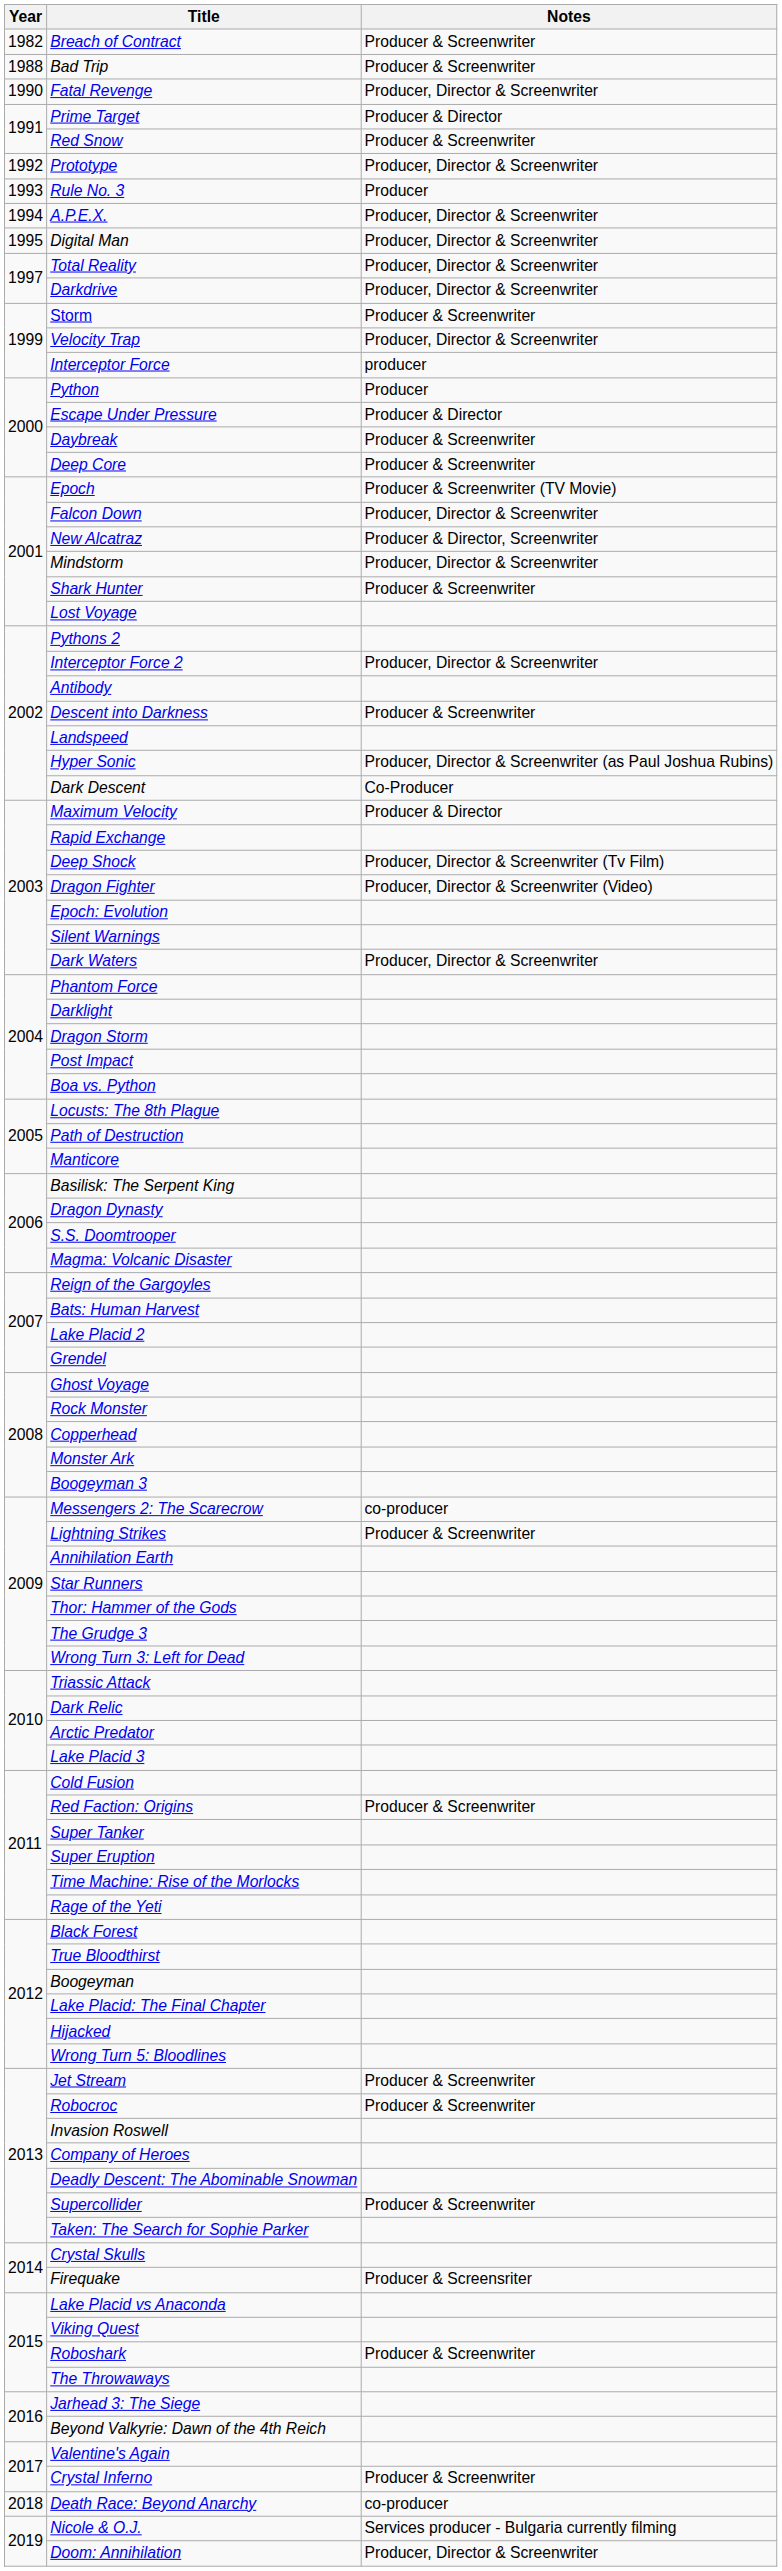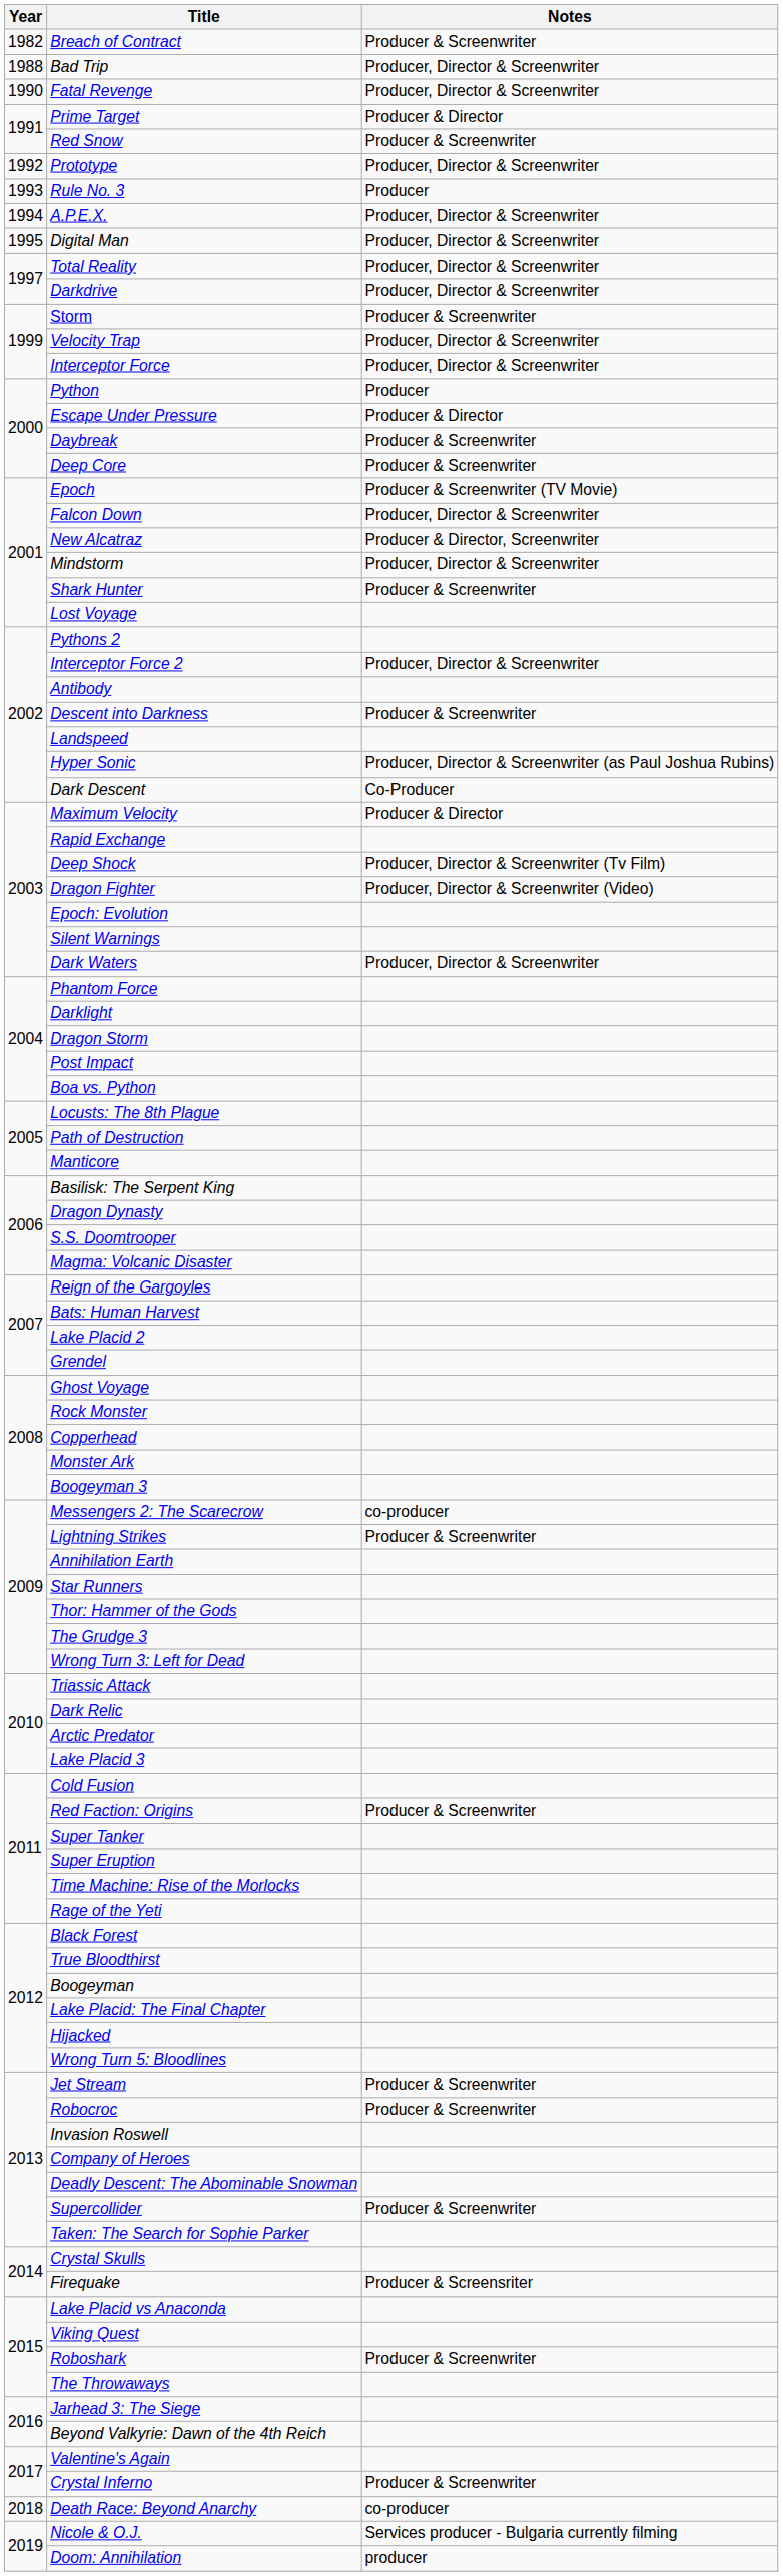Bad Trip | Notes: Producer & Screenwriter -> Producer, Director & Screenwriter
Interceptor Force | Notes: producer -> Producer, Director & Screenwriter
Doom: Annihilation | Notes: Producer, Director & Screenwriter -> producer
